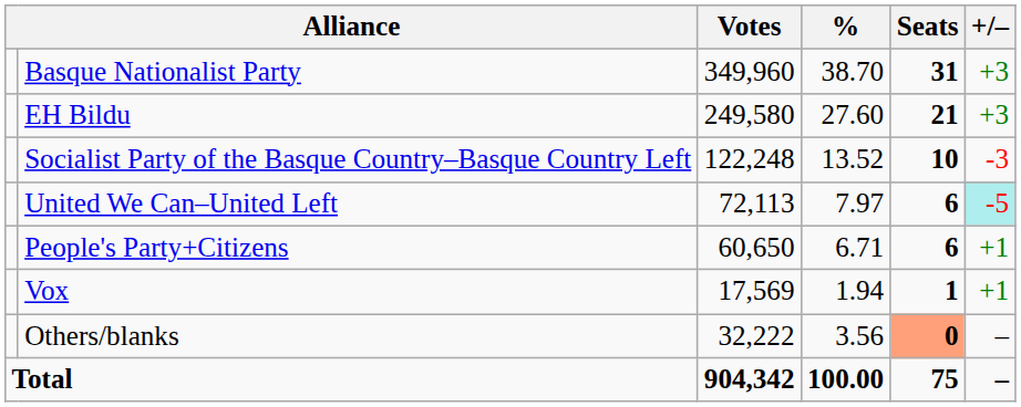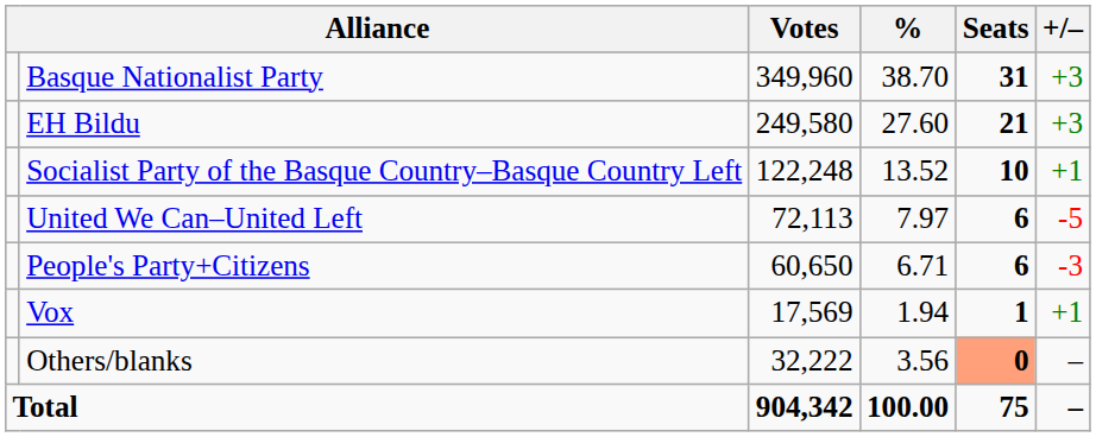Socialist Party of the Basque Country–Basque Country Left | +/–: -3 -> +1
United We Can–United Left | +/–: paleturquoise background -> no background
People's Party+Citizens | +/–: +1 -> -3
